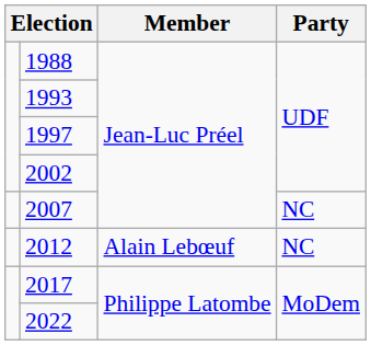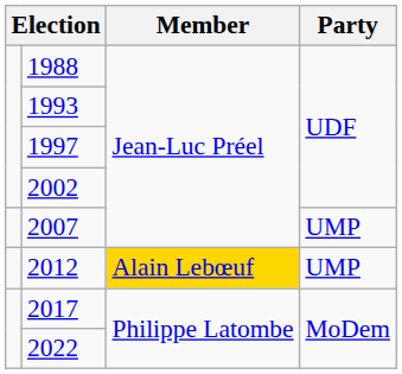2007 | Party: NC -> UMP
2012 | Member: no background -> gold background
2012 | Party: NC -> UMP
